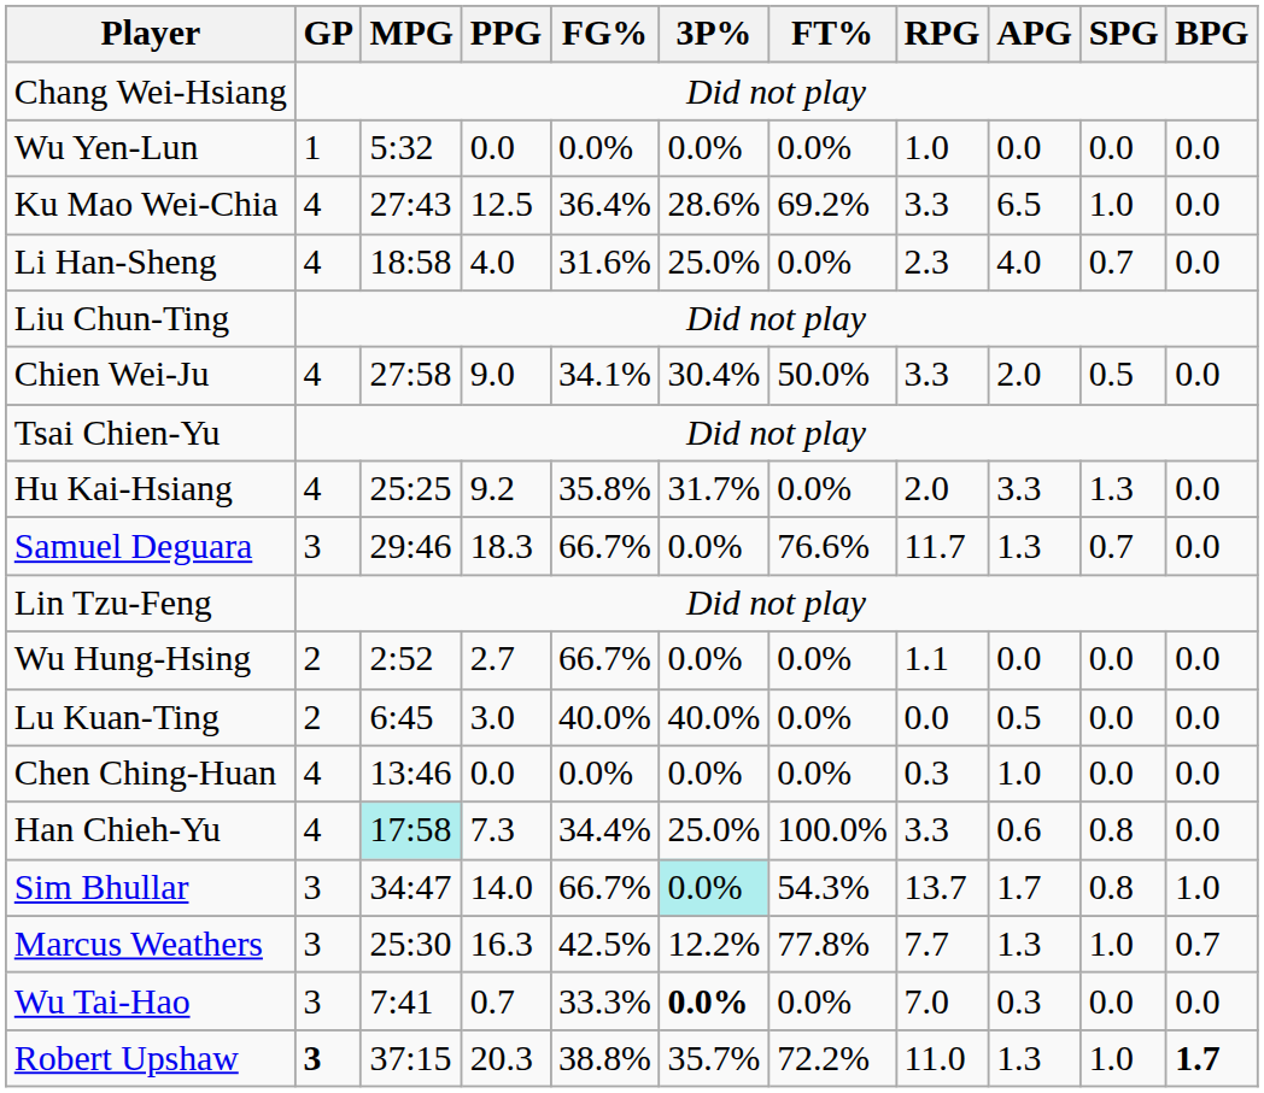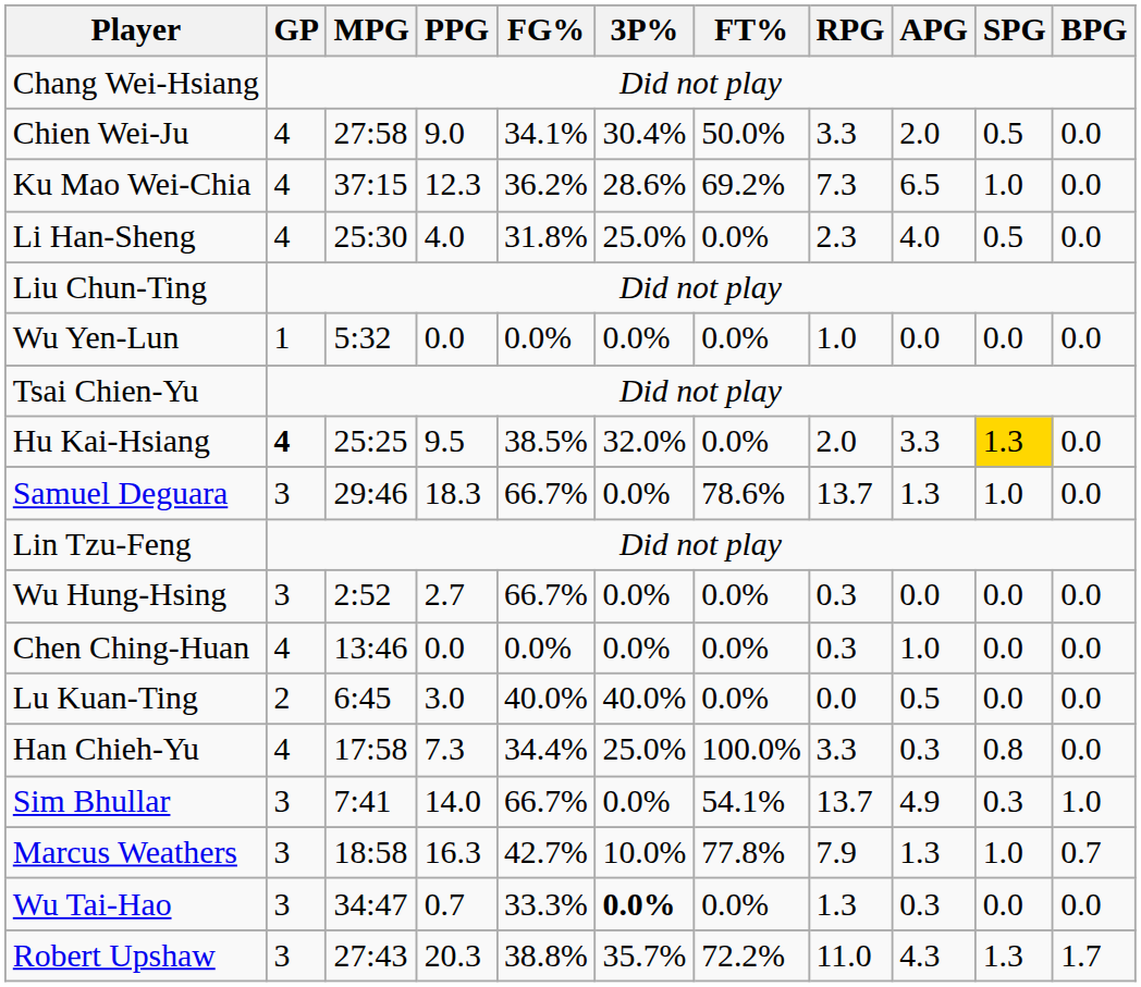rows swapped: Chien Wei-Ju <-> Wu Yen-Lun
Ku Mao Wei-Chia | MPG: 27:43 -> 37:15
Ku Mao Wei-Chia | PPG: 12.5 -> 12.3
Ku Mao Wei-Chia | FG%: 36.4% -> 36.2%
Ku Mao Wei-Chia | RPG: 3.3 -> 7.3
Li Han-Sheng | MPG: 18:58 -> 25:30
Li Han-Sheng | FG%: 31.6% -> 31.8%
Li Han-Sheng | SPG: 0.7 -> 0.5
Hu Kai-Hsiang | GP: normal -> bold
Hu Kai-Hsiang | PPG: 9.2 -> 9.5
Hu Kai-Hsiang | FG%: 35.8% -> 38.5%
Hu Kai-Hsiang | 3P%: 31.7% -> 32.0%
Hu Kai-Hsiang | SPG: no background -> gold background
Samuel Deguara | FT%: 76.6% -> 78.6%
Samuel Deguara | RPG: 11.7 -> 13.7
Samuel Deguara | SPG: 0.7 -> 1.0
Wu Hung-Hsing | GP: 2 -> 3
Wu Hung-Hsing | RPG: 1.1 -> 0.3
rows swapped: Lu Kuan-Ting <-> Chen Ching-Huan
Han Chieh-Yu | MPG: paleturquoise background -> no background
Han Chieh-Yu | APG: 0.6 -> 0.3
Sim Bhullar | MPG: 34:47 -> 7:41
Sim Bhullar | 3P%: paleturquoise background -> no background
Sim Bhullar | FT%: 54.3% -> 54.1%
Sim Bhullar | APG: 1.7 -> 4.9
Sim Bhullar | SPG: 0.8 -> 0.3
Marcus Weathers | MPG: 25:30 -> 18:58
Marcus Weathers | FG%: 42.5% -> 42.7%
Marcus Weathers | 3P%: 12.2% -> 10.0%
Marcus Weathers | RPG: 7.7 -> 7.9
Wu Tai-Hao | MPG: 7:41 -> 34:47
Wu Tai-Hao | RPG: 7.0 -> 1.3
Robert Upshaw | GP: bold -> normal
Robert Upshaw | MPG: 37:15 -> 27:43
Robert Upshaw | APG: 1.3 -> 4.3
Robert Upshaw | SPG: 1.0 -> 1.3
Robert Upshaw | BPG: bold -> normal
